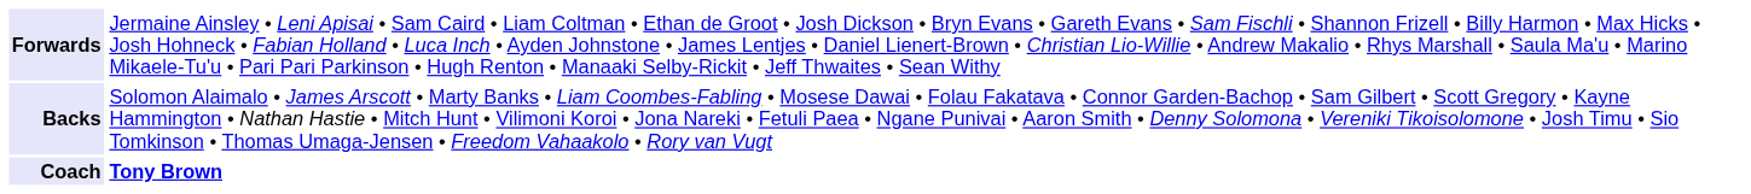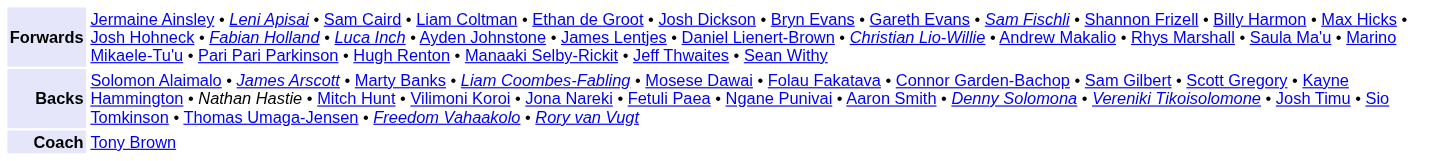Coach | column 2: bold -> normal
